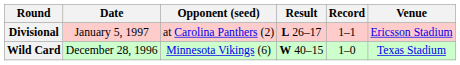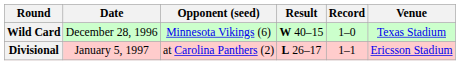rows swapped: Wild Card <-> Divisional
